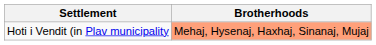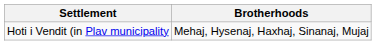Hoti i Vendit (in Plav municipality | Brotherhoods: lightsalmon background -> no background
